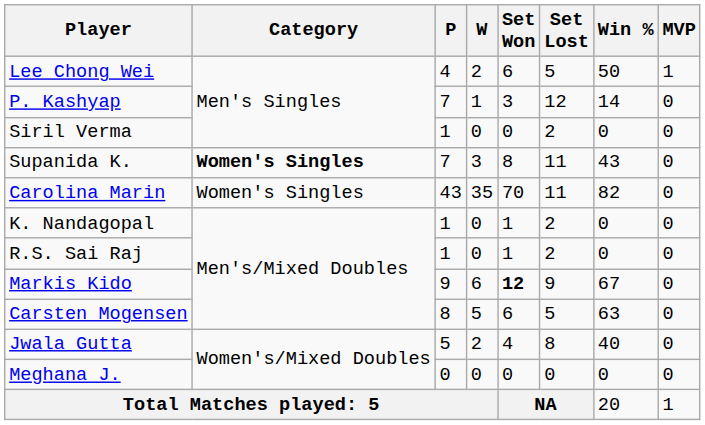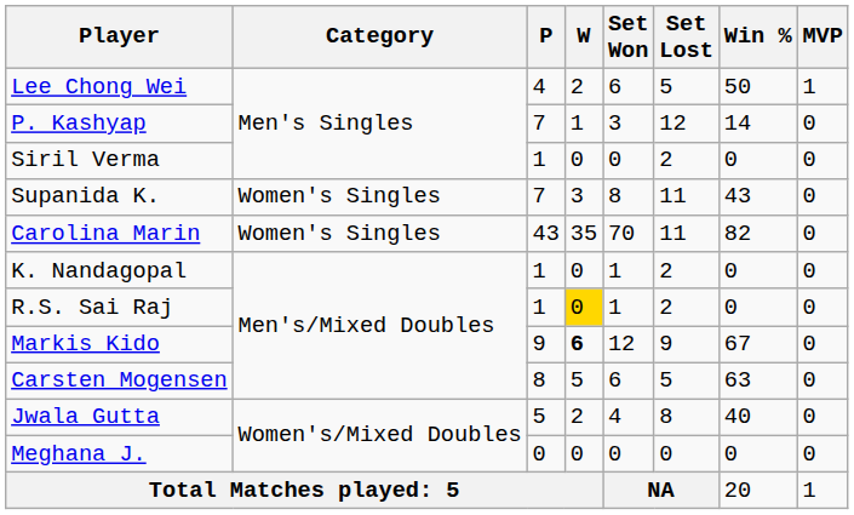Supanida K. | Category: bold -> normal
R.S. Sai Raj | W: no background -> gold background
Markis Kido | W: normal -> bold
Markis Kido | Set Won: bold -> normal
